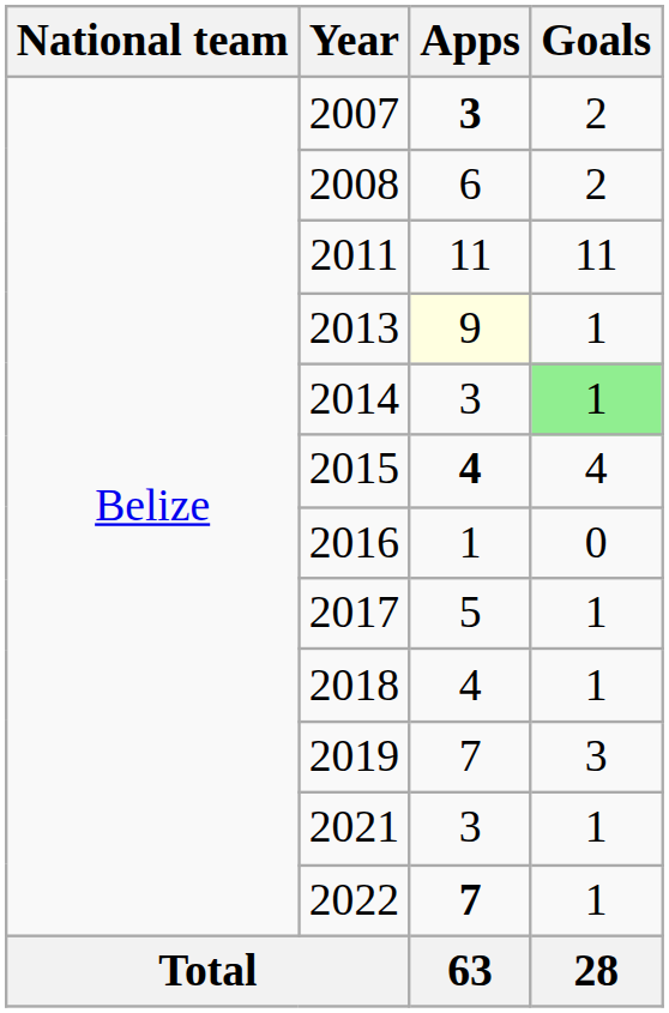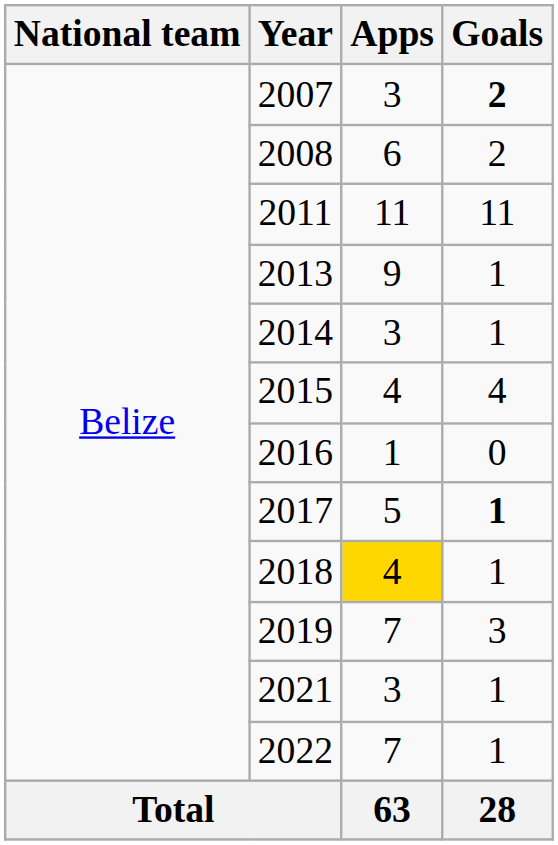2007 | Apps: bold -> normal
2007 | Goals: normal -> bold
2013 | Apps: lightyellow background -> no background
2014 | Goals: lightgreen background -> no background
2015 | Apps: bold -> normal
2017 | Goals: normal -> bold
2018 | Apps: no background -> gold background
2022 | Apps: bold -> normal
